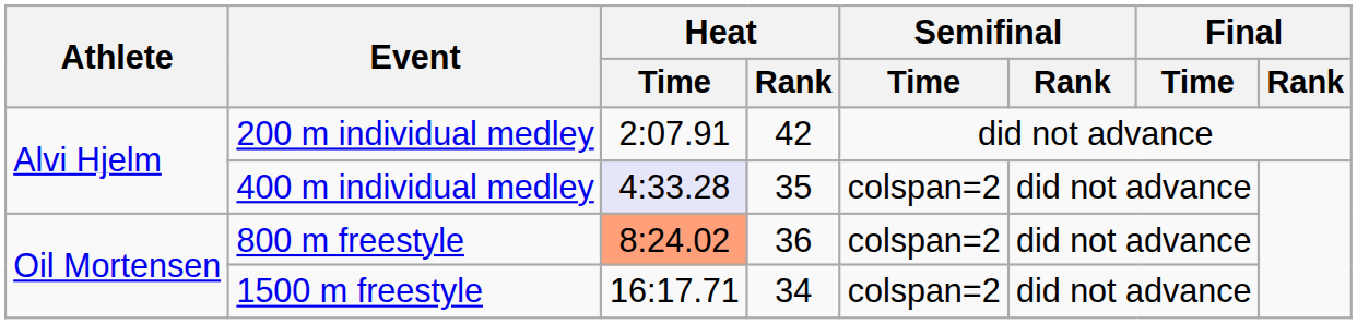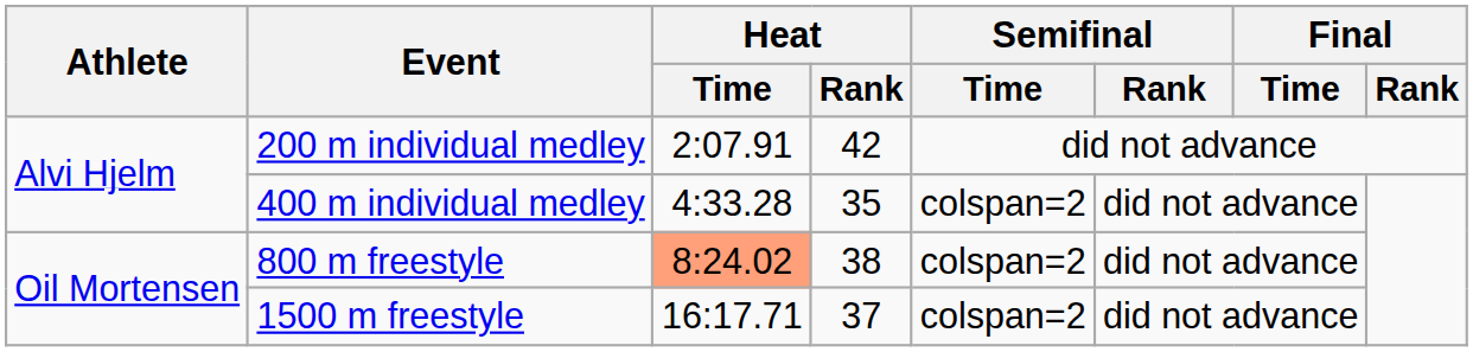400 m individual medley | Heat / Time: lavender background -> no background
800 m freestyle | Heat / Rank: 36 -> 38
1500 m freestyle | Heat / Rank: 34 -> 37
